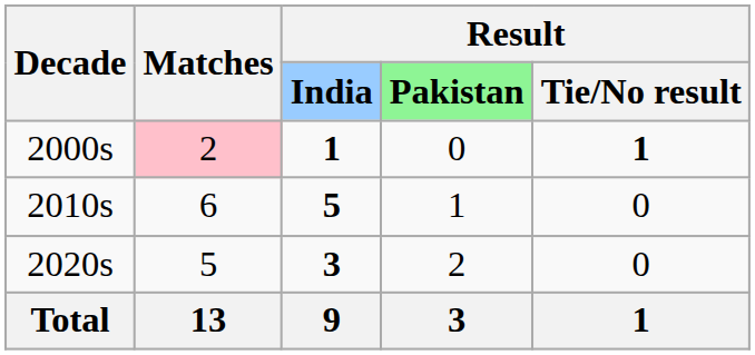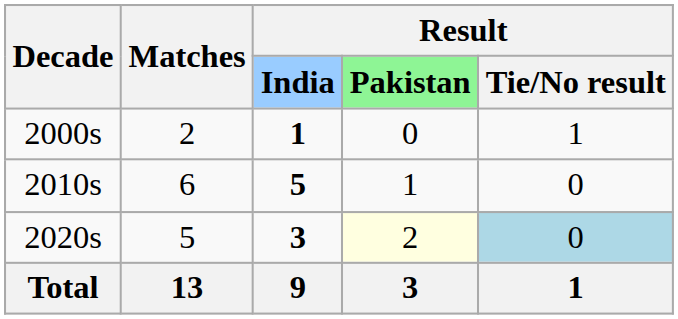2000s | Matches: pink background -> no background
2000s | Result / Tie/No result: bold -> normal
2020s | Result / Pakistan: no background -> lightyellow background
2020s | Result / Tie/No result: no background -> lightblue background
